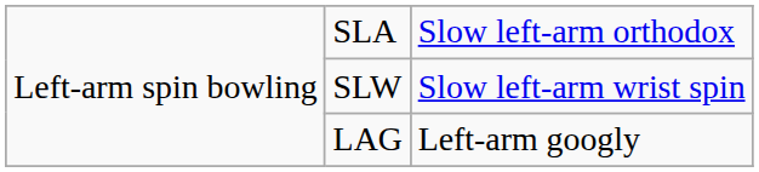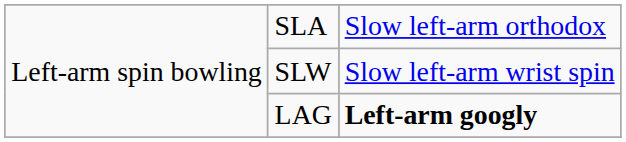LAG | column 3: normal -> bold
